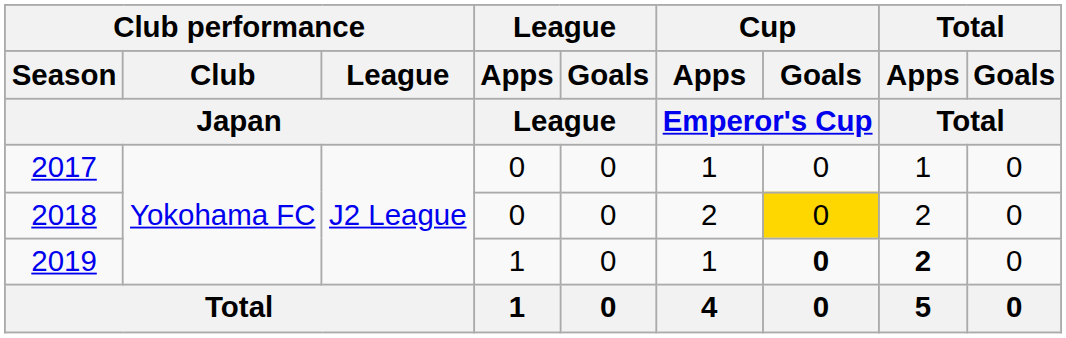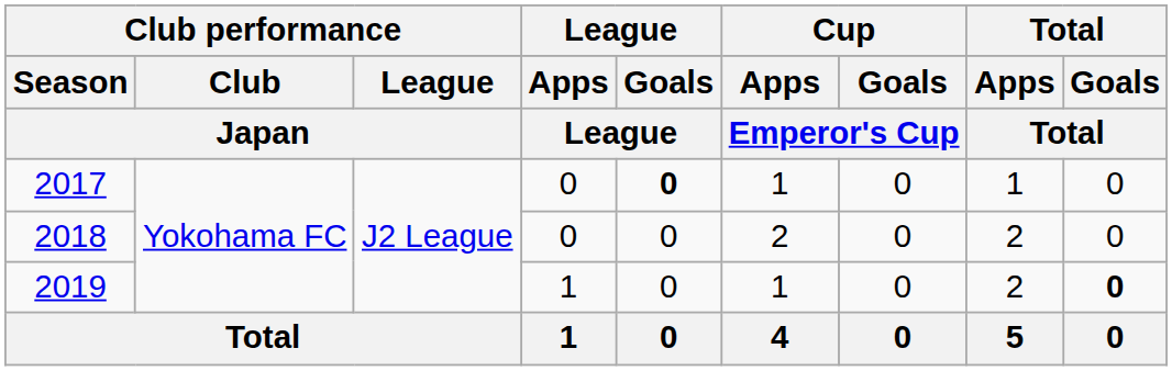2017 | League / Goals / League: normal -> bold
2018 | Cup / Goals / Emperor's Cup: gold background -> no background
2019 | Cup / Goals / Emperor's Cup: bold -> normal
2019 | Total / Apps / Total: bold -> normal
2019 | Total / Goals / Total: normal -> bold
